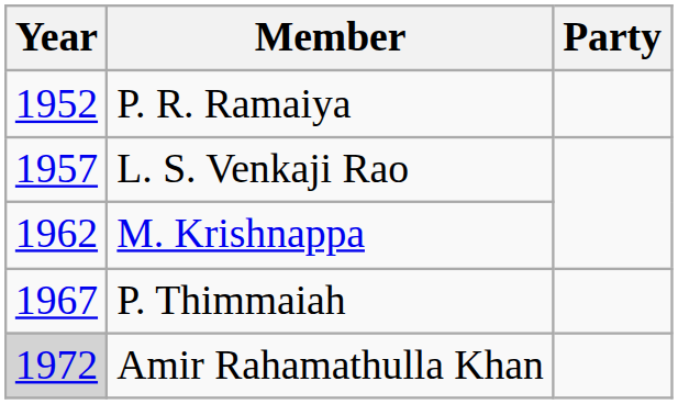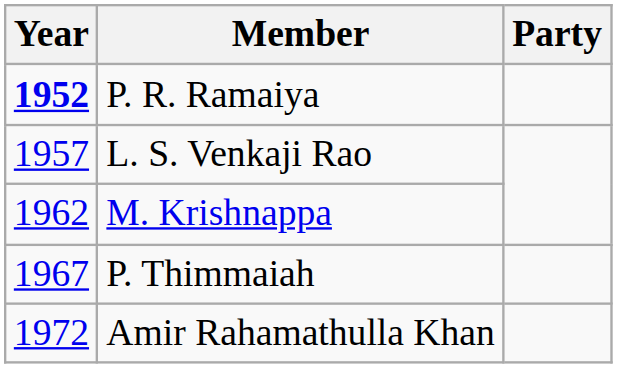P. R. Ramaiya | Year: normal -> bold
Amir Rahamathulla Khan | Year: lightgrey background -> no background
